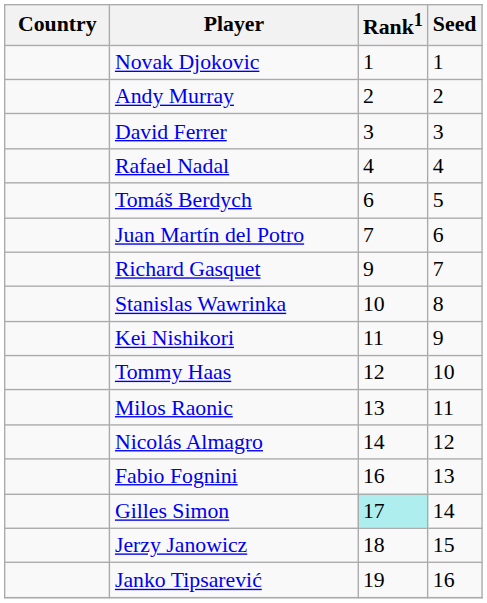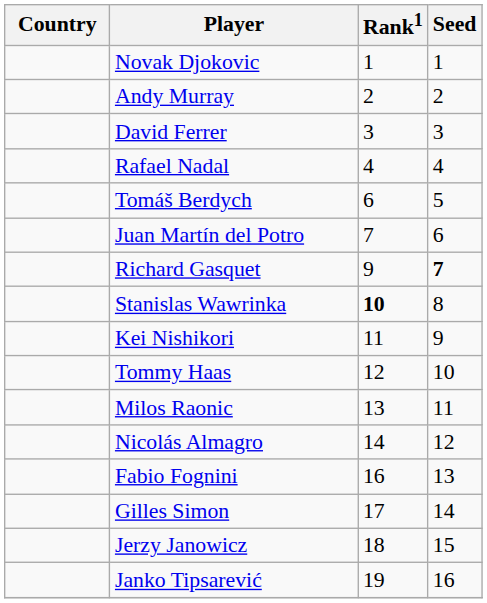Richard Gasquet | Seed: normal -> bold
Stanislas Wawrinka | Rank1: normal -> bold
Gilles Simon | Rank1: paleturquoise background -> no background
